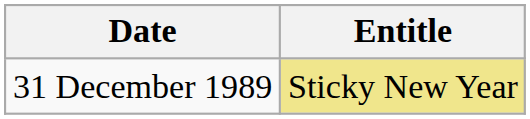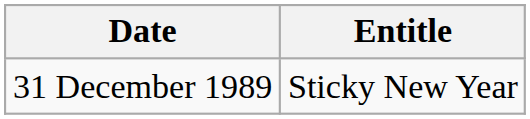31 December 1989 | Entitle: khaki background -> no background
